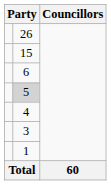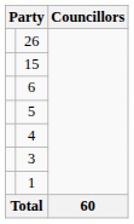5 | column 2: lightgrey background -> no background
